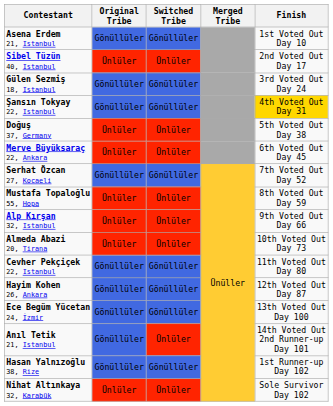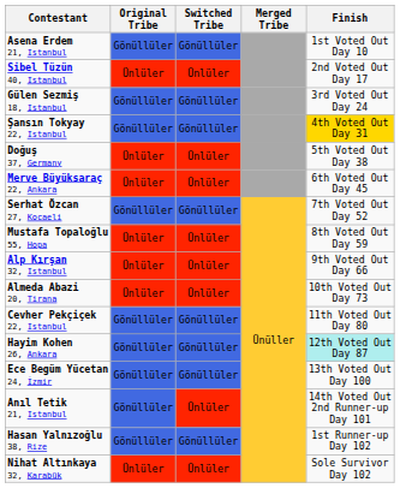Hayim Kohen 26, Ankara | Finish: no background -> paleturquoise background
